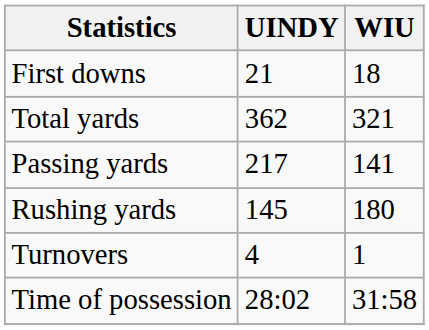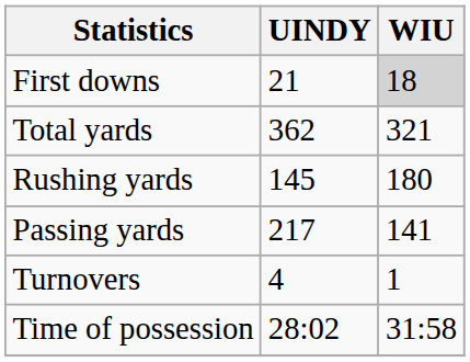First downs | WIU: no background -> lightgrey background
rows swapped: Rushing yards <-> Passing yards
